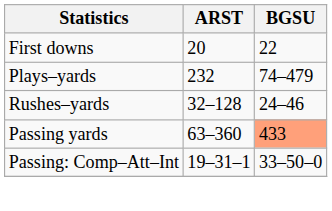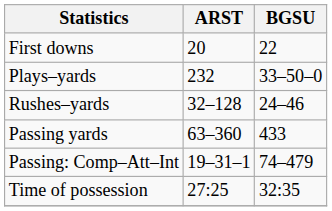Plays–yards | BGSU: 74–479 -> 33–50–0
Passing yards | BGSU: lightsalmon background -> no background
Passing: Comp–Att–Int | BGSU: 33–50–0 -> 74–479
+ row: Time of possession | 27:25 | 32:35
